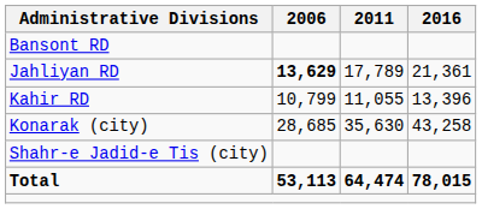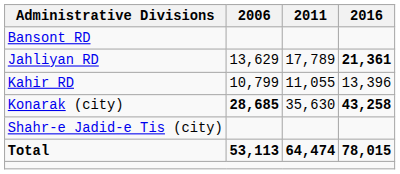Jahliyan RD | 2006: bold -> normal
Jahliyan RD | 2016: normal -> bold
Konarak (city) | 2006: normal -> bold
Konarak (city) | 2016: normal -> bold
